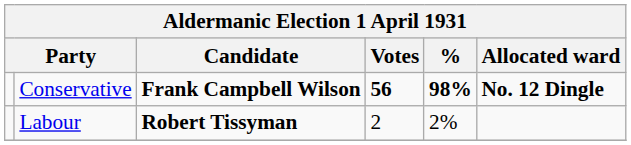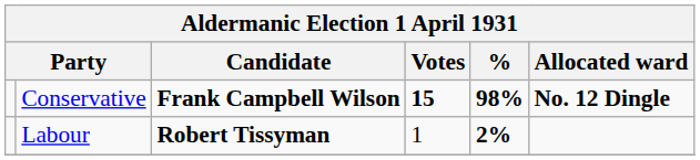Conservative | Votes: 56 -> 15
Labour | Votes: 2 -> 1
Labour | %: normal -> bold
